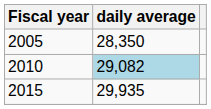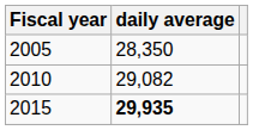2010 | daily average: lightblue background -> no background
2015 | daily average: normal -> bold
